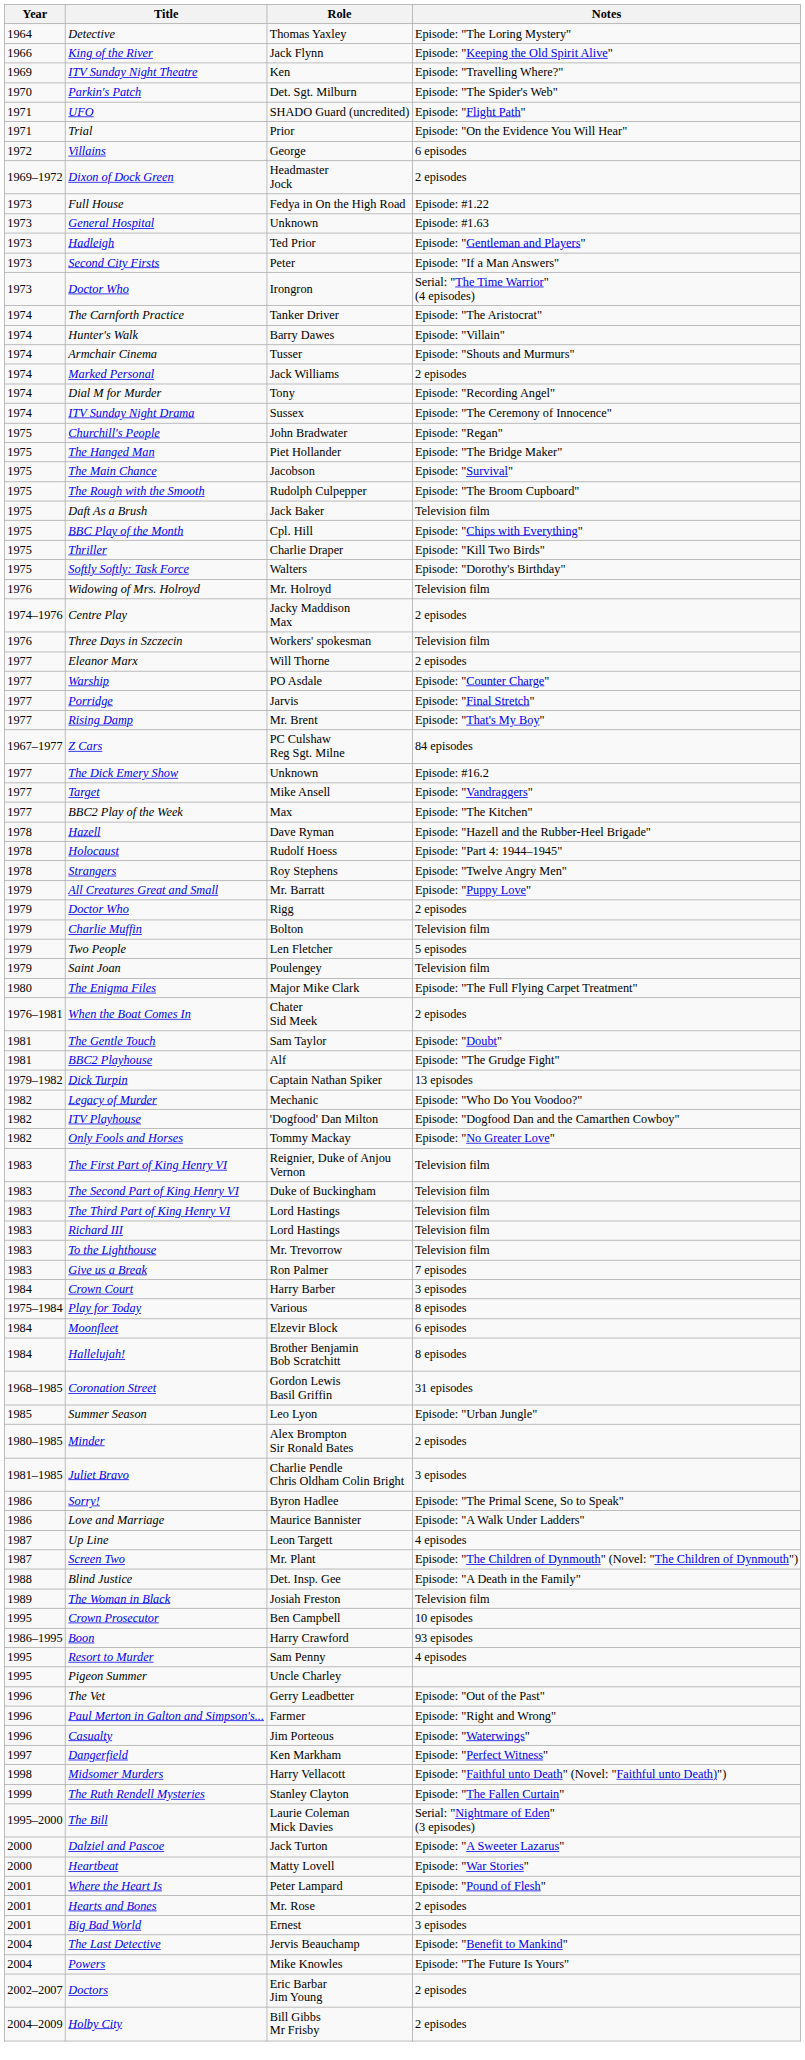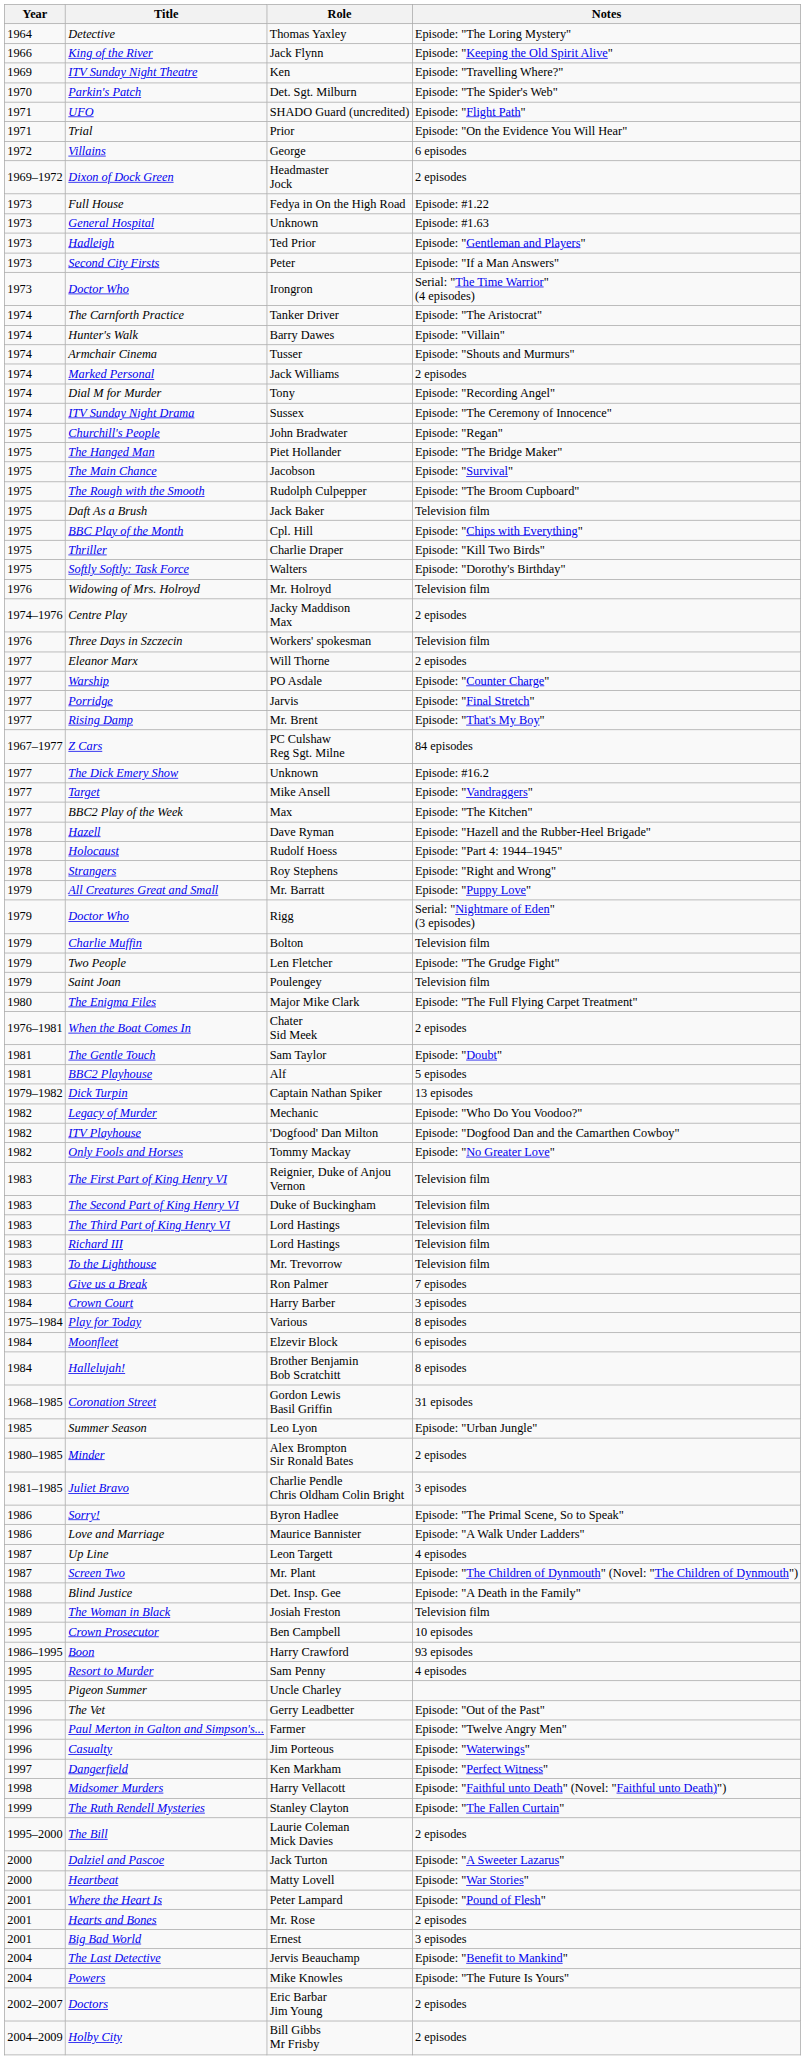Strangers | Notes: Episode: "Twelve Angry Men" -> Episode: "Right and Wrong"
Doctor Who / Rigg | Notes: 2 episodes -> Serial: "Nightmare of Eden" (3 episodes)
Two People | Notes: 5 episodes -> Episode: "The Grudge Fight"
BBC2 Playhouse | Notes: Episode: "The Grudge Fight" -> 5 episodes
Paul Merton in Galton and Simpson's... | Notes: Episode: "Right and Wrong" -> Episode: "Twelve Angry Men"
The Bill | Notes: Serial: "Nightmare of Eden" (3 episodes) -> 2 episodes
